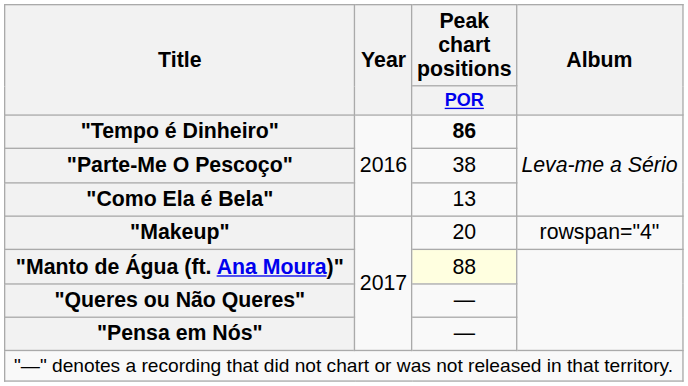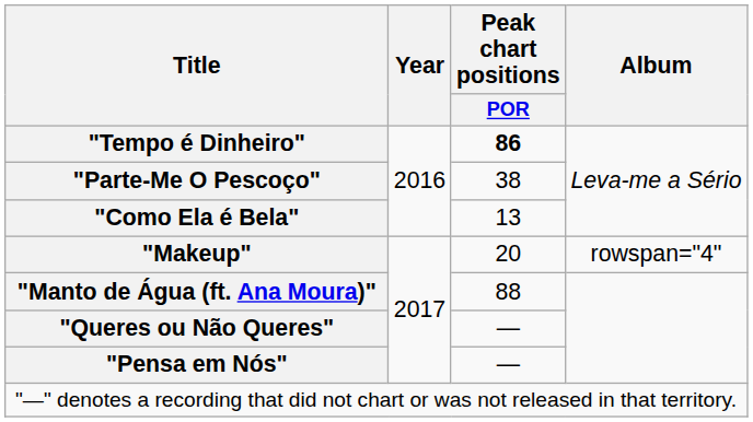"Manto de Água (ft. Ana Moura)" | Peak chart positions / POR: lightyellow background -> no background
